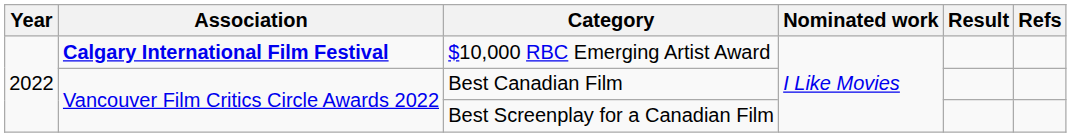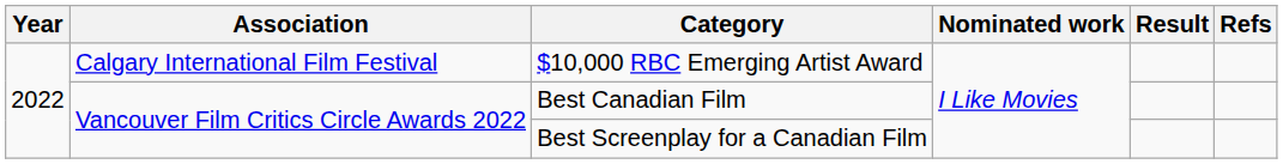$10,000 RBC Emerging Artist Award | Association: bold -> normal
